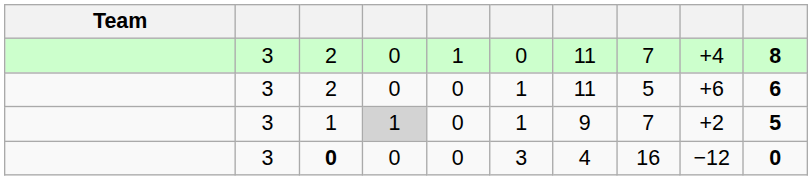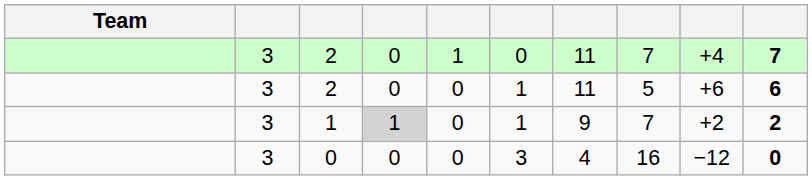row 2 | column 10: 8 -> 7
row 4 | column 10: 5 -> 2
row 5 | column 3: bold -> normal
